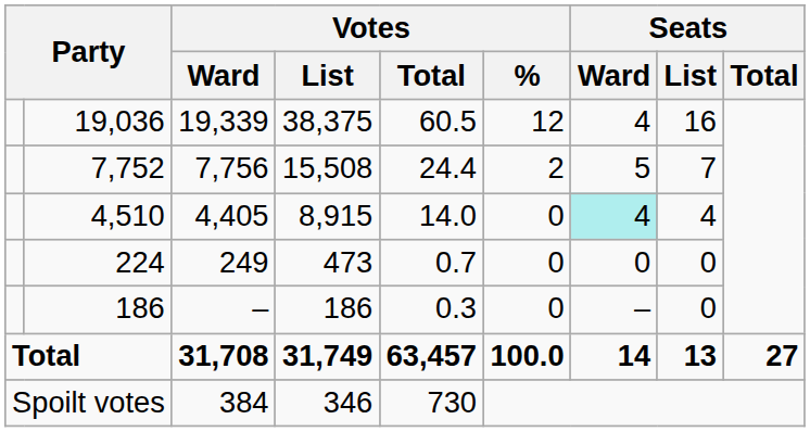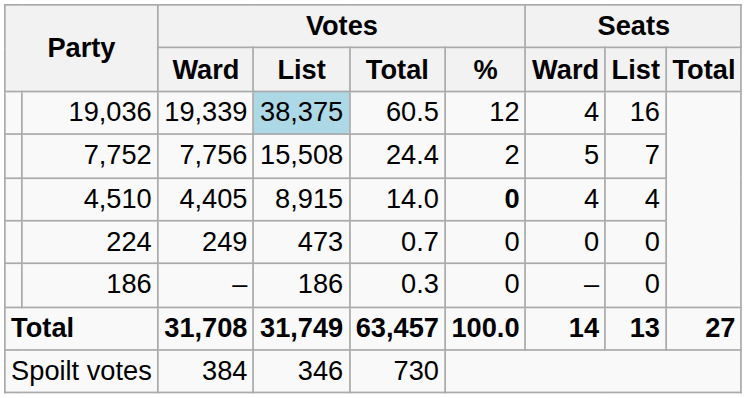19,036 | Votes / List: no background -> lightblue background
4,510 | Votes / %: normal -> bold
4,510 | Seats / Ward: paleturquoise background -> no background
